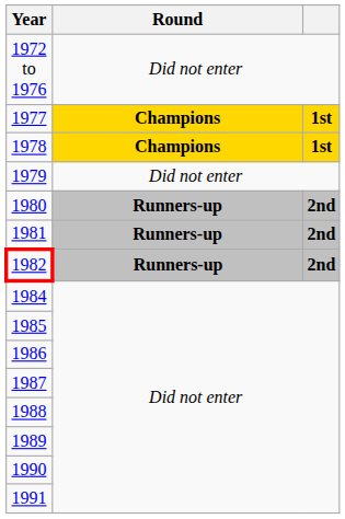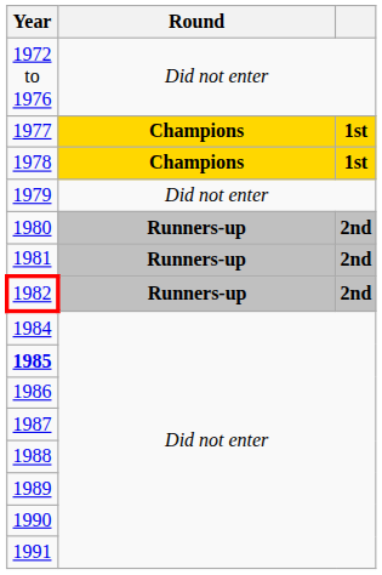1985 | Year: normal -> bold
